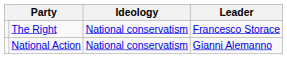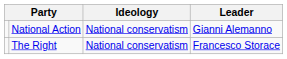rows swapped: National Action <-> The Right
